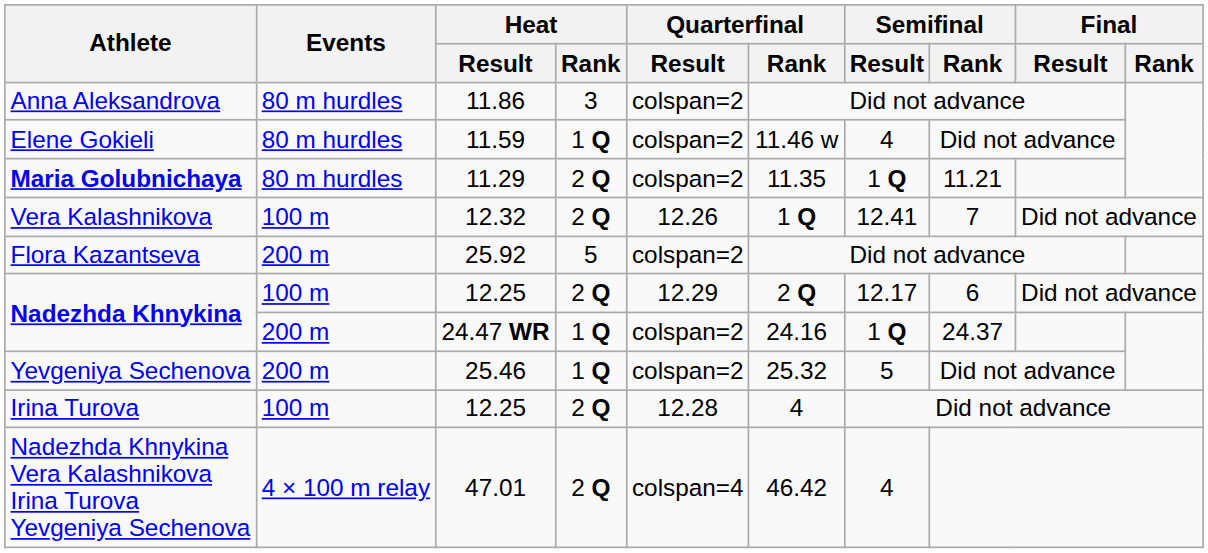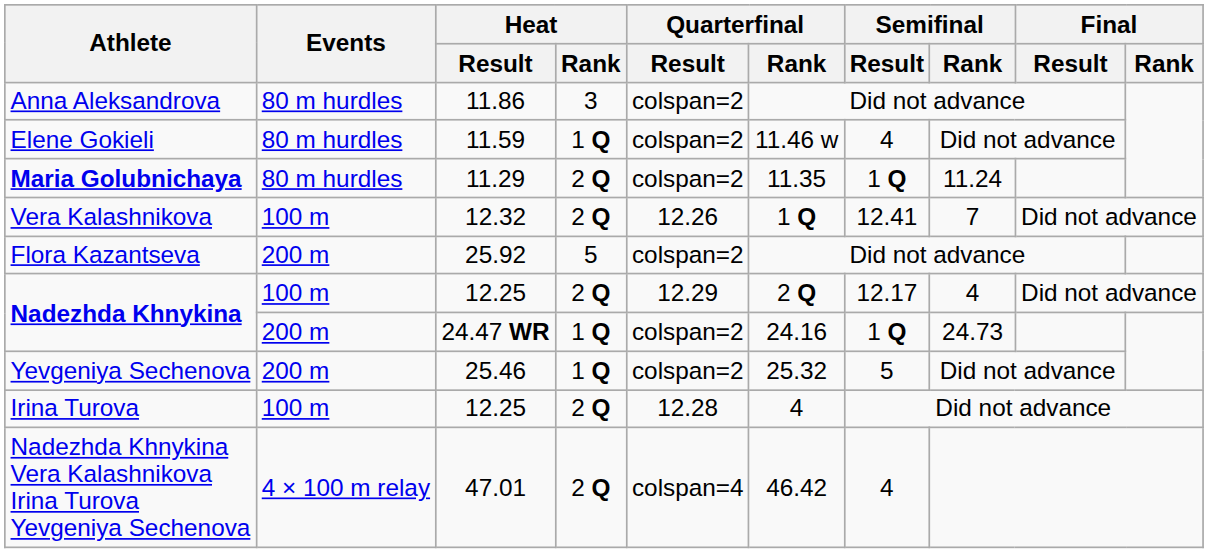Maria Golubnichaya | Semifinal / Rank: 11.21 -> 11.24
Nadezhda Khnykina / 12.25 | Semifinal / Rank: 6 -> 4
Nadezhda Khnykina / 24.47 WR | Semifinal / Rank: 24.37 -> 24.73
